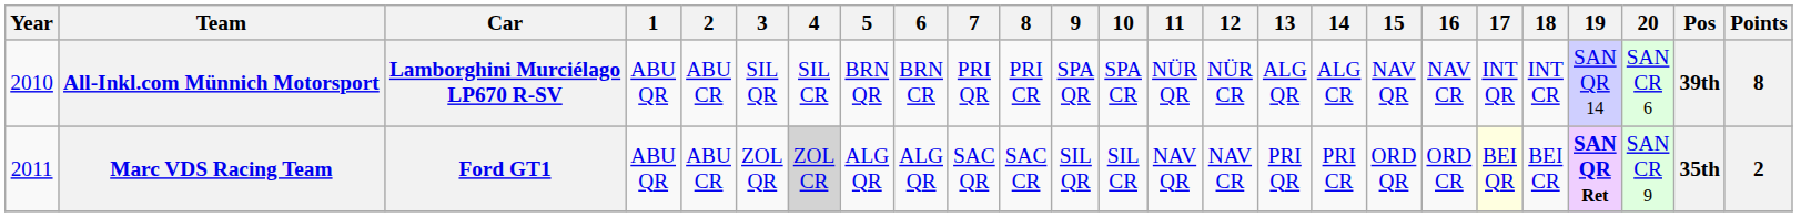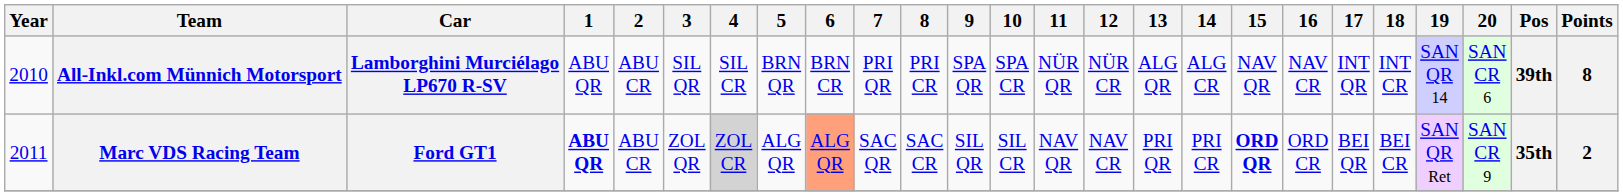Marc VDS Racing Team | 1: normal -> bold
Marc VDS Racing Team | 6: no background -> lightsalmon background
Marc VDS Racing Team | 15: normal -> bold
Marc VDS Racing Team | 17: lightyellow background -> no background
Marc VDS Racing Team | 19: bold -> normal
